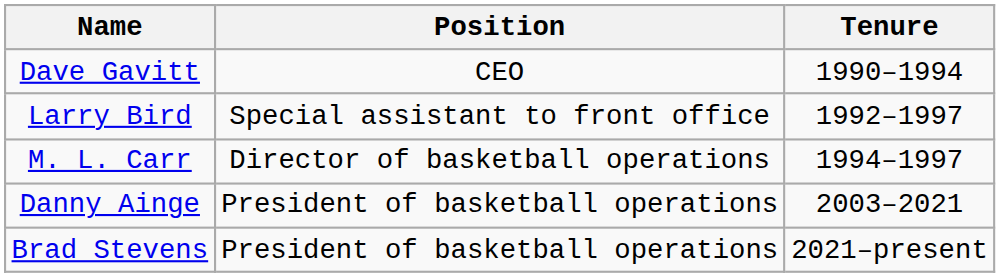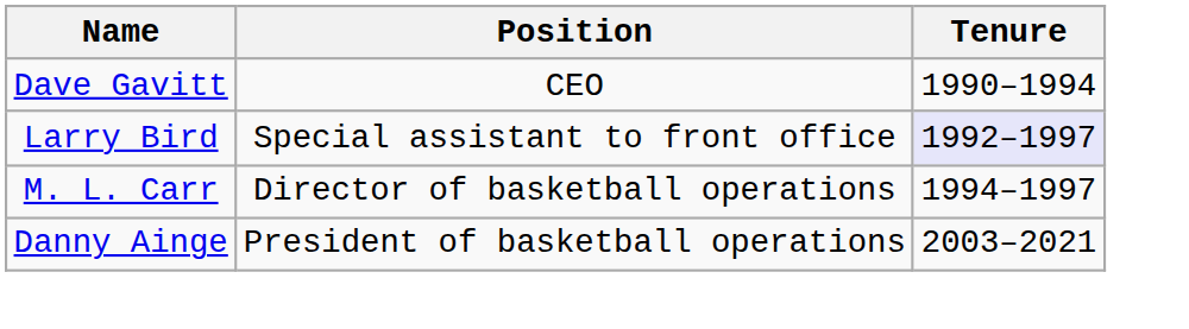Larry Bird | Tenure: no background -> lavender background
- row: Brad Stevens | President of basketball operations | 2021–present
